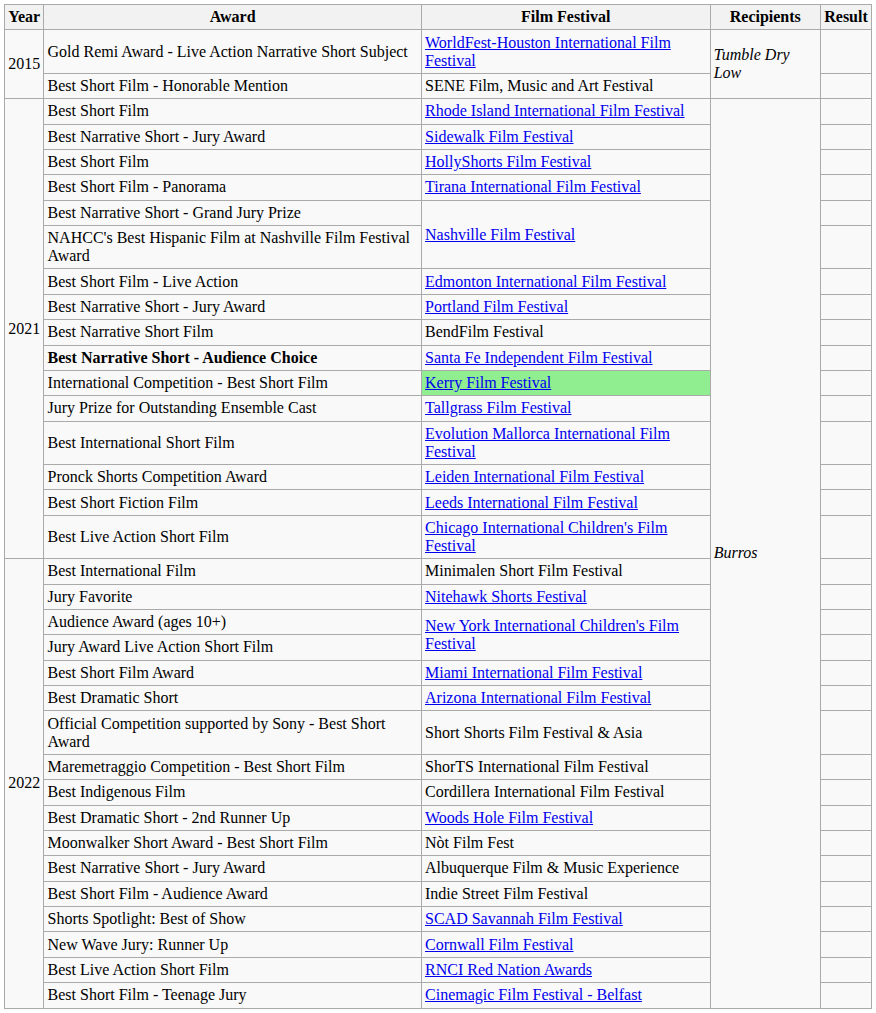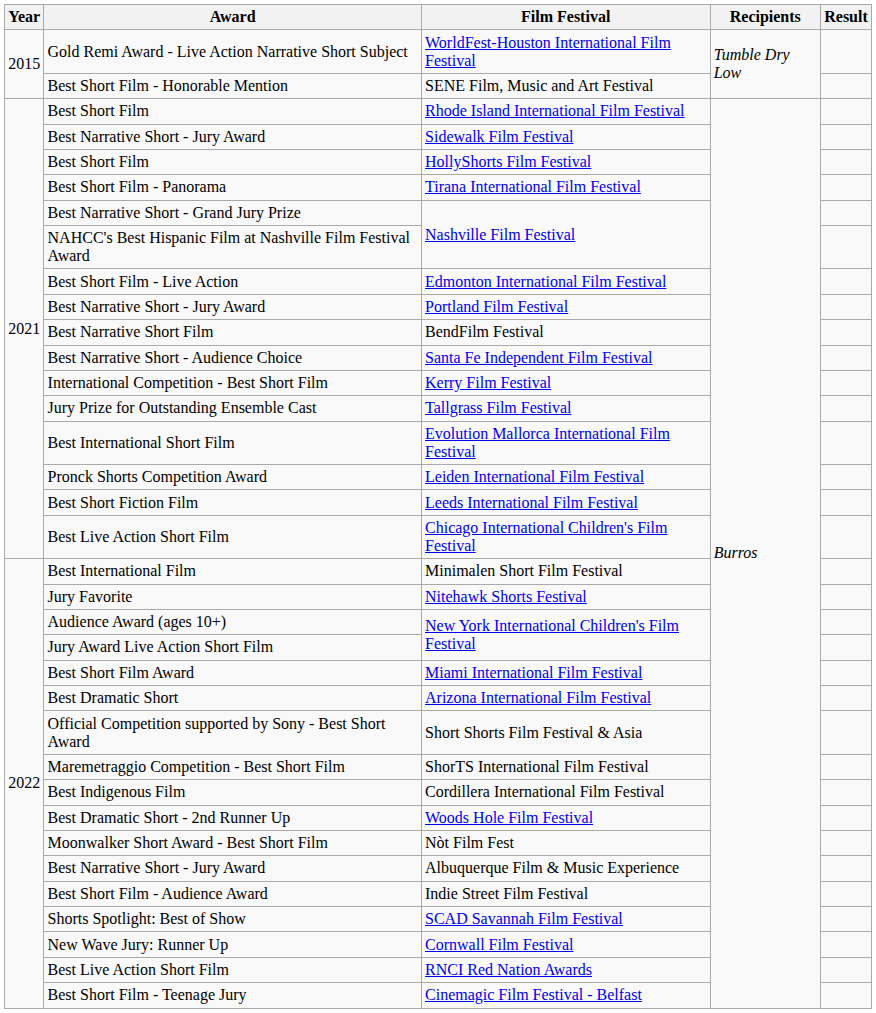Santa Fe Independent Film Festival | Award: bold -> normal
Kerry Film Festival | Film Festival: lightgreen background -> no background
